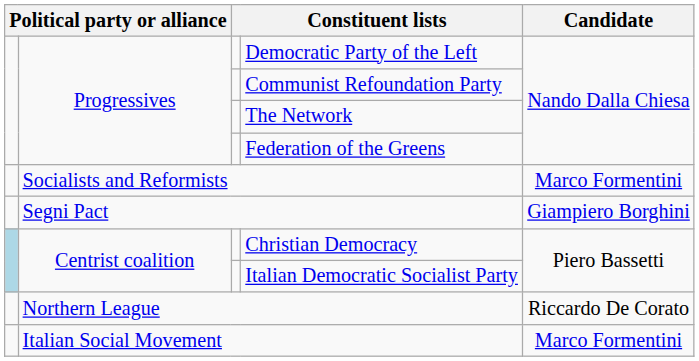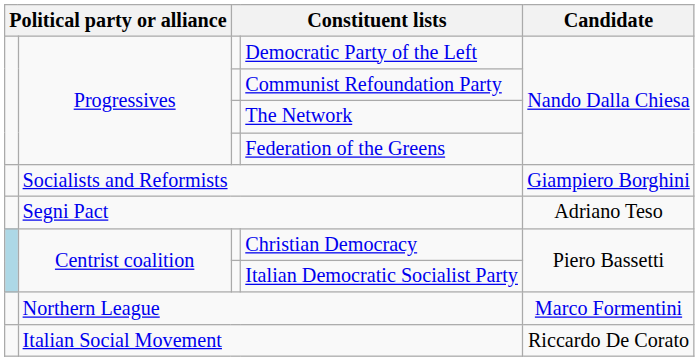Socialists and Reformists | Candidate: Marco Formentini -> Giampiero Borghini
Segni Pact | Candidate: Giampiero Borghini -> Adriano Teso
Northern League | Candidate: Riccardo De Corato -> Marco Formentini
Italian Social Movement | Candidate: Marco Formentini -> Riccardo De Corato
